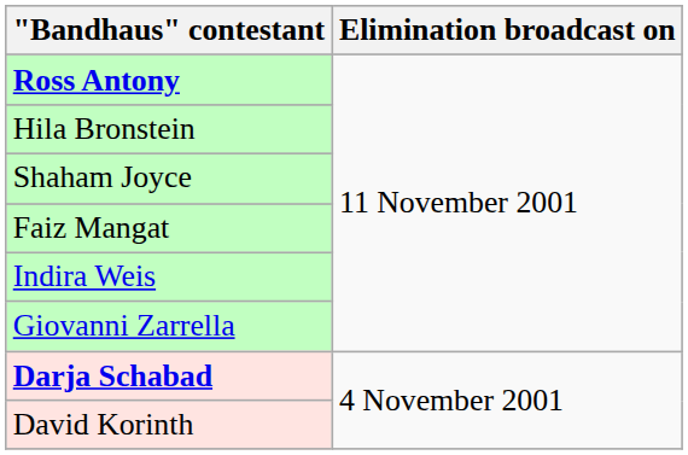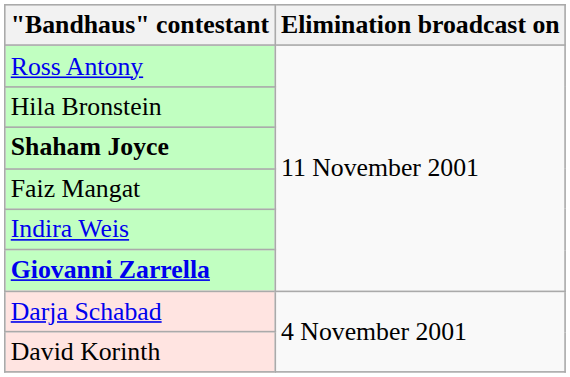Ross Antony | "Bandhaus" contestant: bold -> normal
Shaham Joyce | "Bandhaus" contestant: normal -> bold
Giovanni Zarrella | "Bandhaus" contestant: normal -> bold
Darja Schabad | "Bandhaus" contestant: bold -> normal
